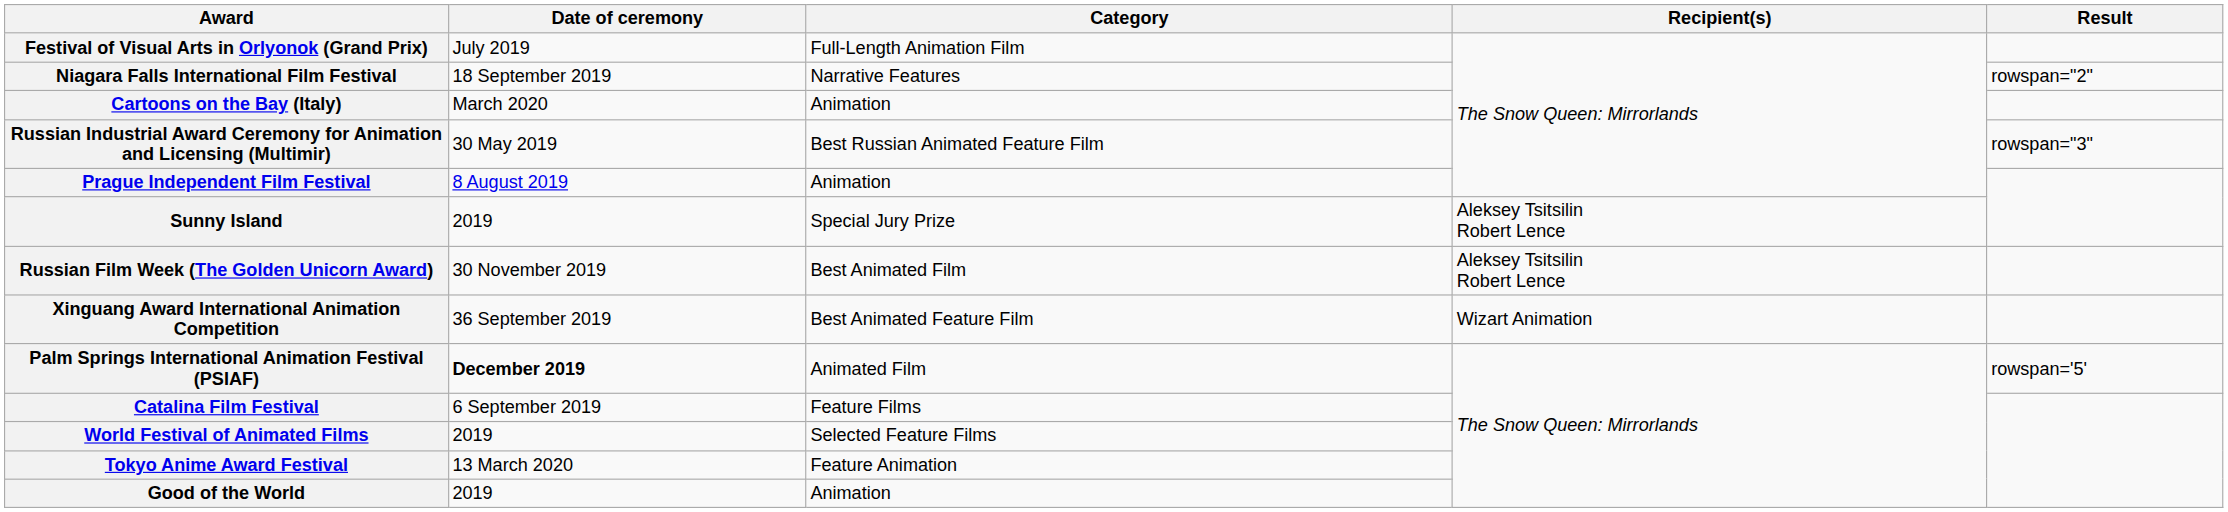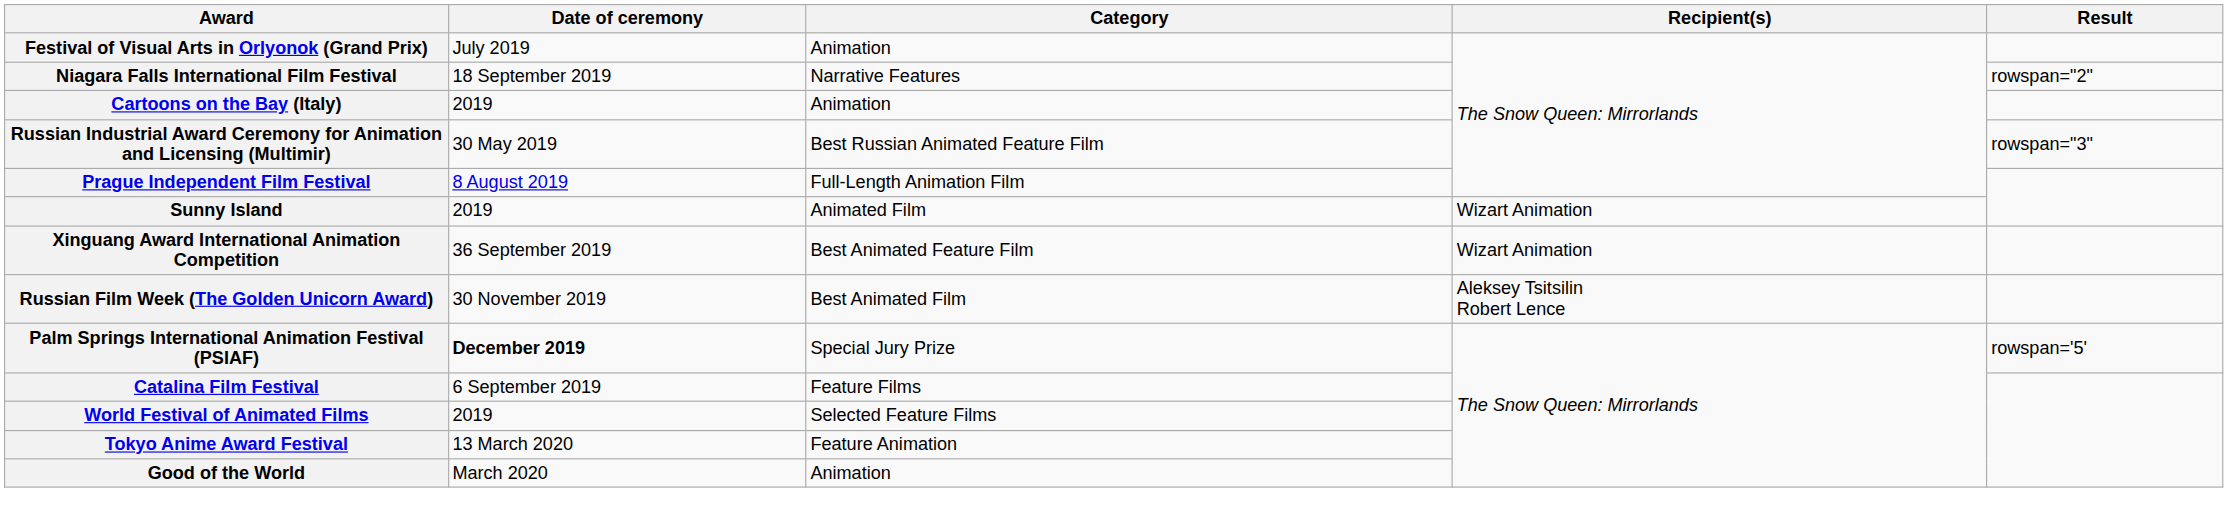Festival of Visual Arts in Orlyonok (Grand Prix) | Category: Full-Length Animation Film -> Animation
Cartoons on the Bay (Italy) | Date of ceremony: March 2020 -> 2019
Prague Independent Film Festival | Category: Animation -> Full-Length Animation Film
Sunny Island | Category: Special Jury Prize -> Animated Film
Sunny Island | Recipient(s): Aleksey Tsitsilin Robert Lence -> Wizart Animation
rows swapped: Xinguang Award International Animation Competition <-> Russian Film Week (The Golden Unicorn Award)
Palm Springs International Animation Festival (PSIAF) | Category: Animated Film -> Special Jury Prize
Good of the World | Date of ceremony: 2019 -> March 2020
